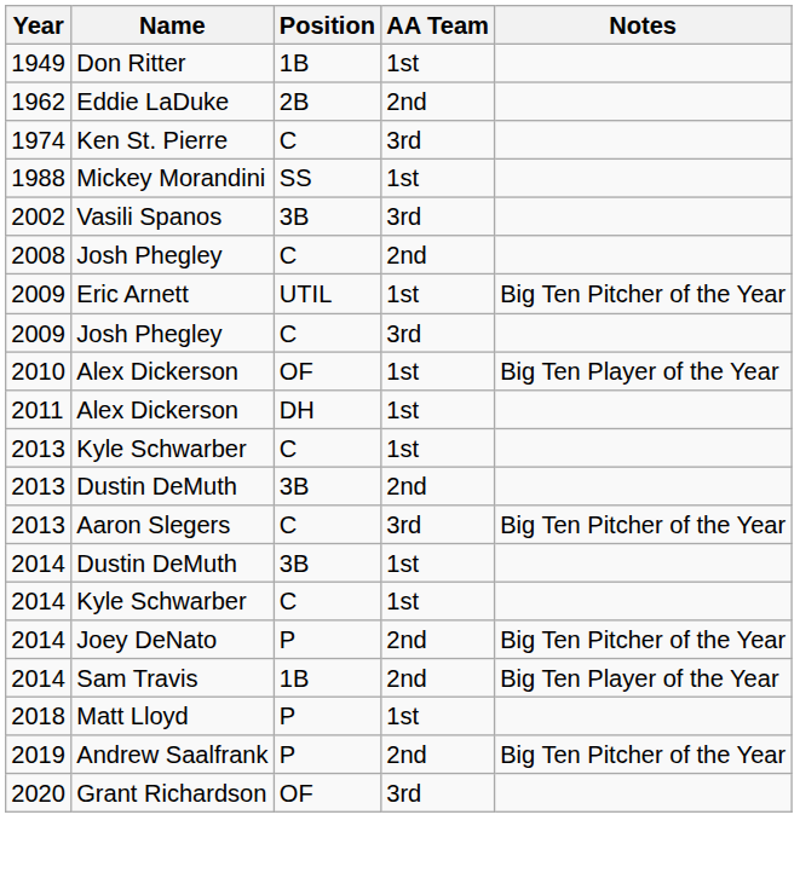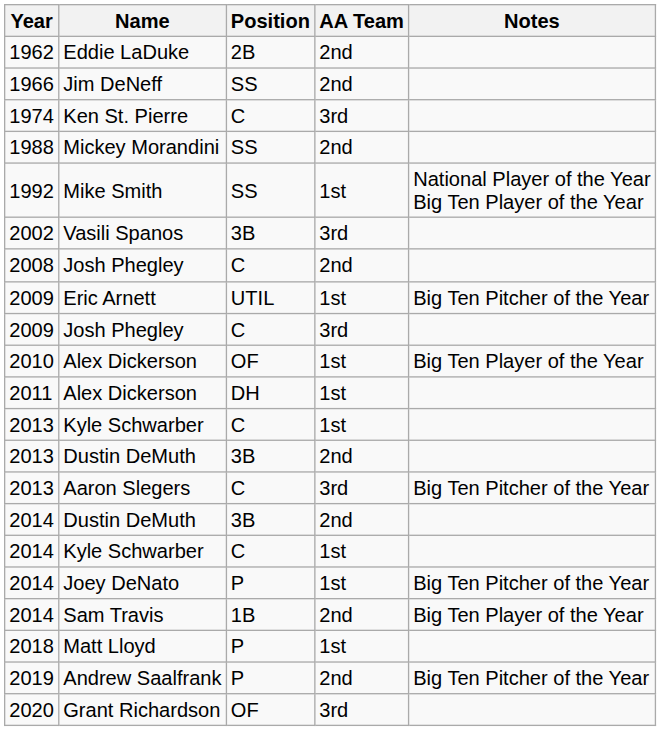- row: 1949 | Don Ritter | 1B | 1st
+ row: 1966 | Jim DeNeff | SS | 2nd
Mickey Morandini | AA Team: 1st -> 2nd
+ row: 1992 | Mike Smith | SS | 1st | National Player of the Year Big Ten Player of the Year
2014 / Dustin DeMuth | AA Team: 1st -> 2nd
Joey DeNato | AA Team: 2nd -> 1st
